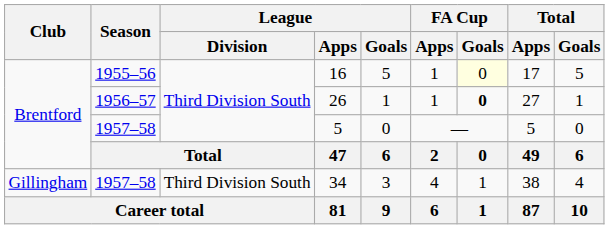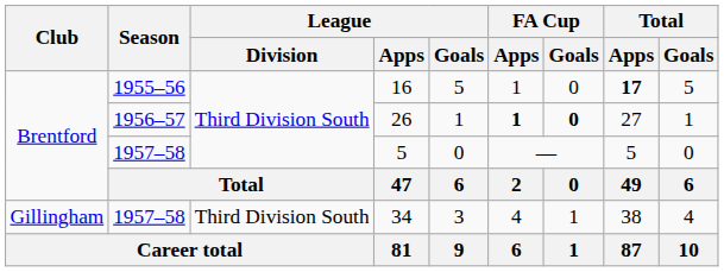16 | FA Cup / Goals: lightyellow background -> no background
16 | Total / Apps: normal -> bold
26 | FA Cup / Apps: normal -> bold
